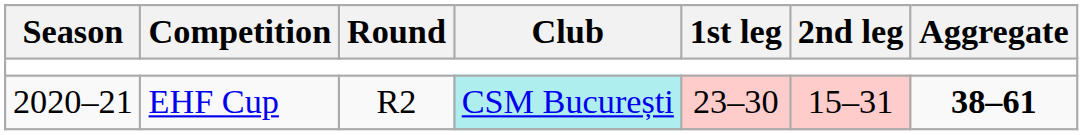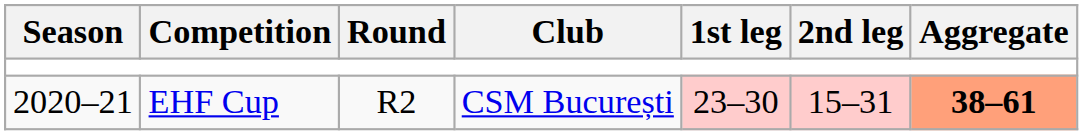EHF Cup | Club: paleturquoise background -> no background
EHF Cup | Aggregate: no background -> lightsalmon background
